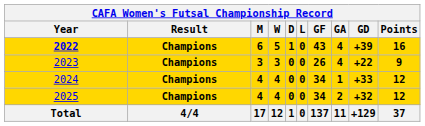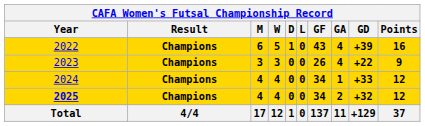2022 | Year: bold -> normal
2025 | Year: normal -> bold
